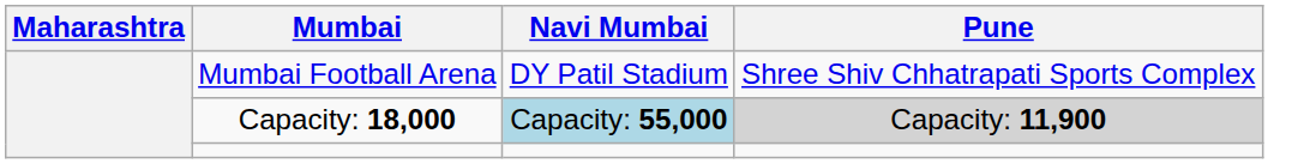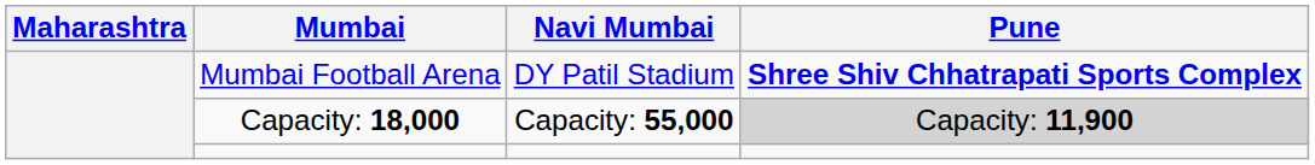Mumbai Football Arena | Pune: normal -> bold
Capacity: 18,000 | Navi Mumbai: lightblue background -> no background
